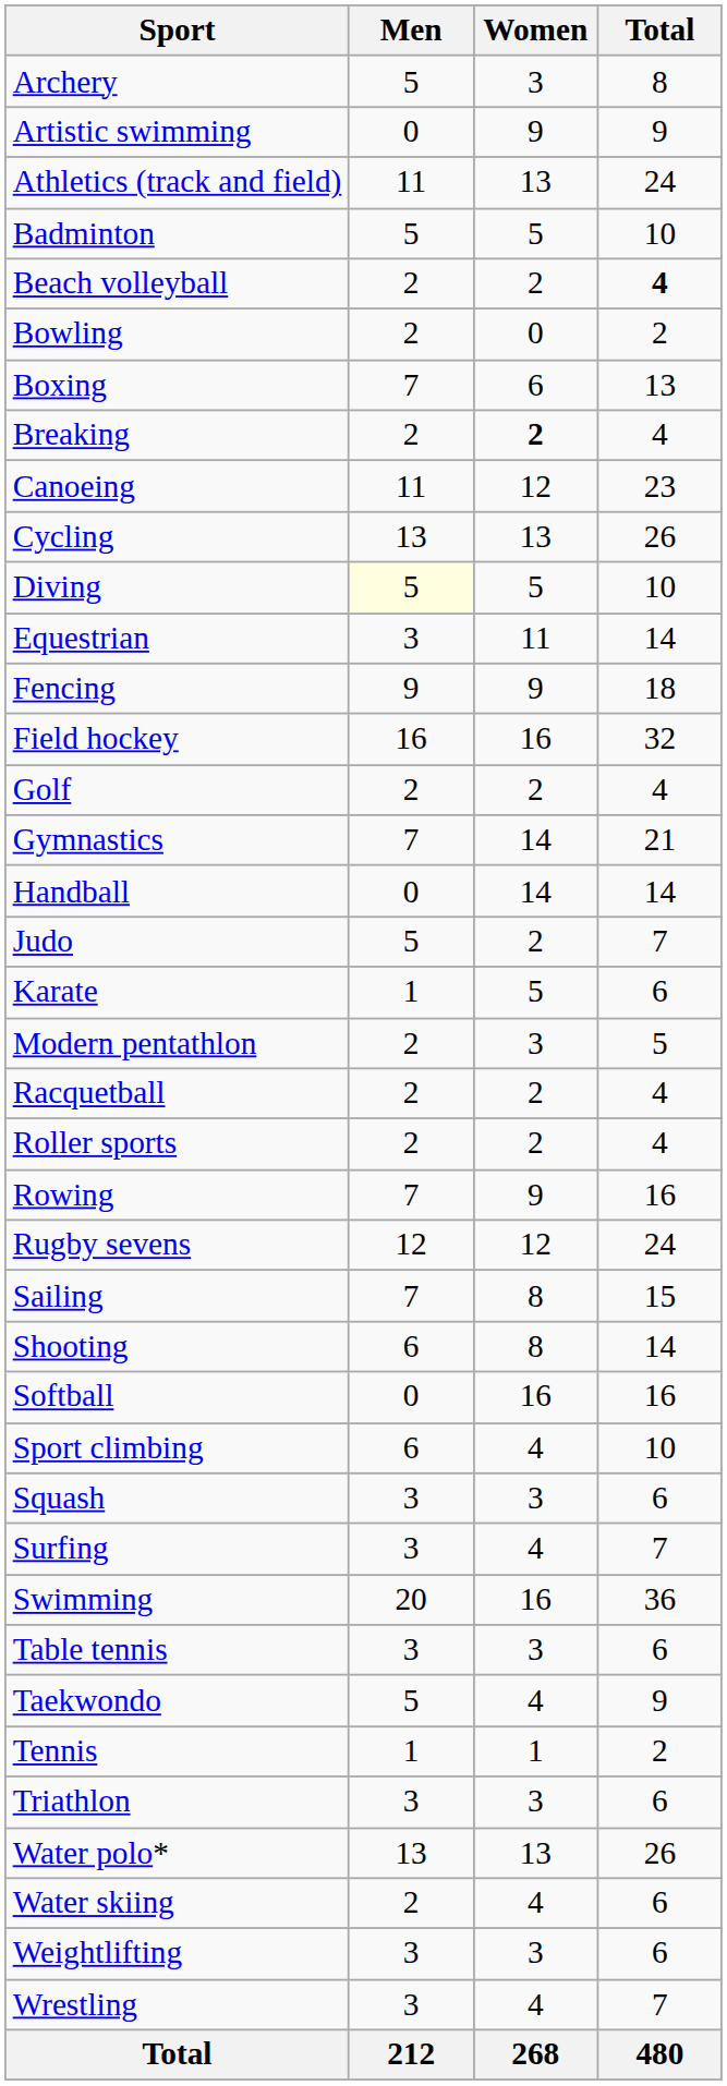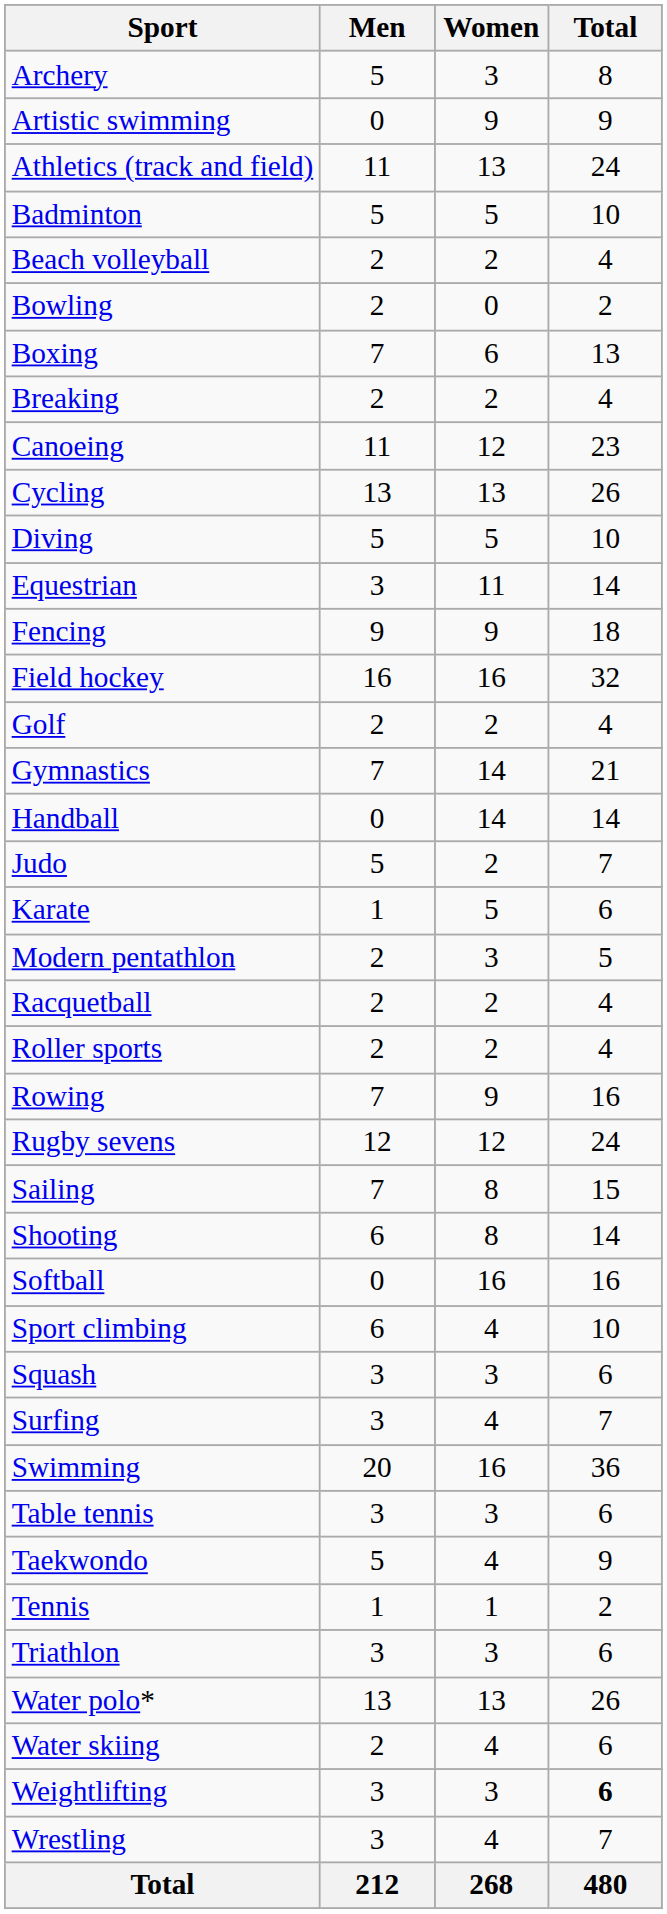Beach volleyball | Total: bold -> normal
Breaking | Women: bold -> normal
Diving | Men: lightyellow background -> no background
Weightlifting | Total: normal -> bold
